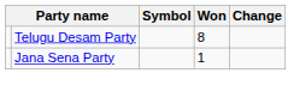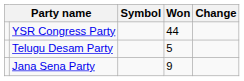+ row: YSR Congress Party | 44
Telugu Desam Party | Won: 8 -> 5
Jana Sena Party | Won: 1 -> 9
